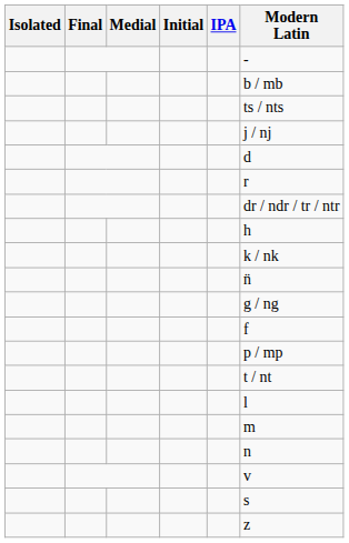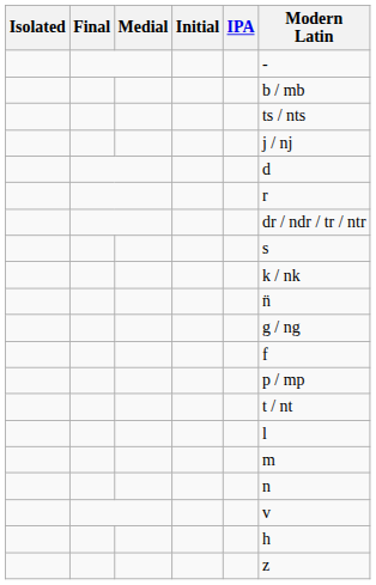row 9 | Modern Latin: h -> s
row 20 | Modern Latin: s -> h
